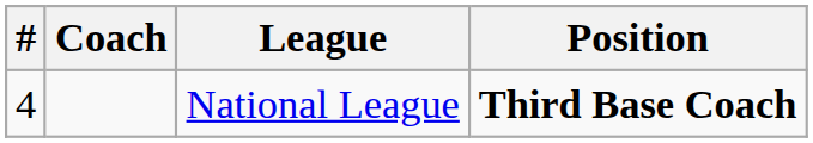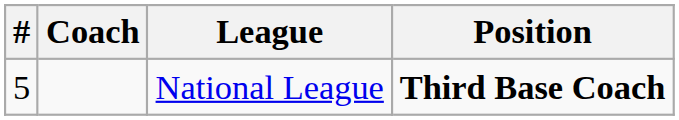National League | #: 4 -> 5
